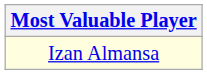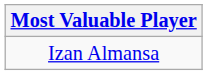row 2 | column 1: lightyellow background -> no background
